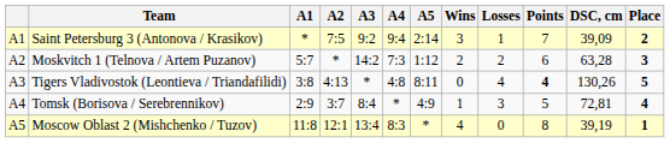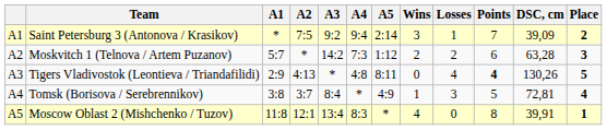Tigers Vladivostok (Leontieva / Triandafilidi) | A1: 3:8 -> 2:9
Tomsk (Borisova / Serebrennikov) | A1: 2:9 -> 3:8
Moscow Oblast 2 (Mishchenko / Tuzov) | DSC, cm: 39,19 -> 39,91
